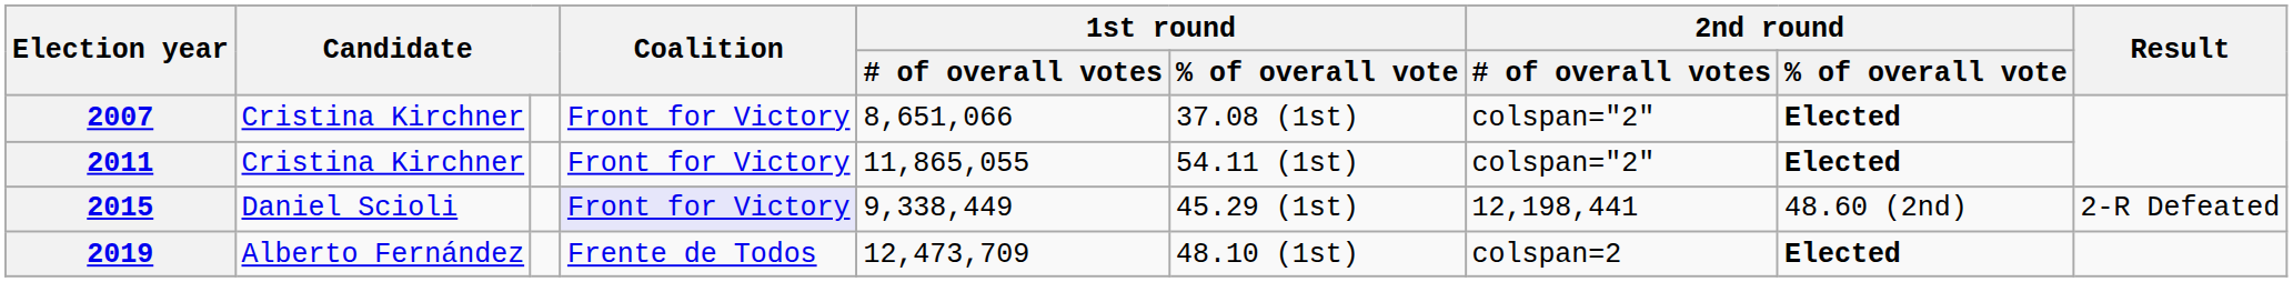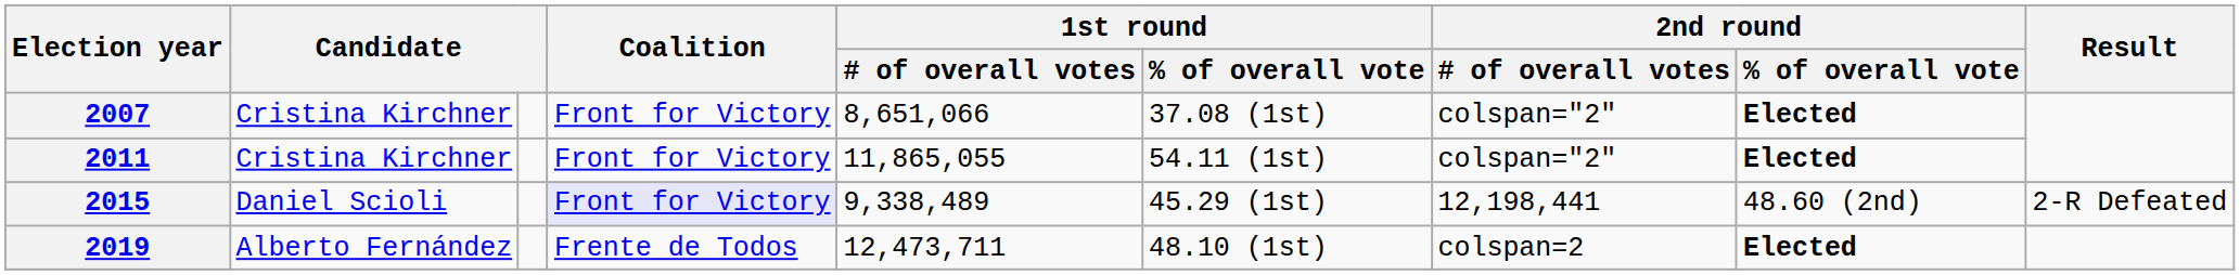2015 | 1st round / # of overall votes: 9,338,449 -> 9,338,489
2019 | 1st round / # of overall votes: 12,473,709 -> 12,473,711
